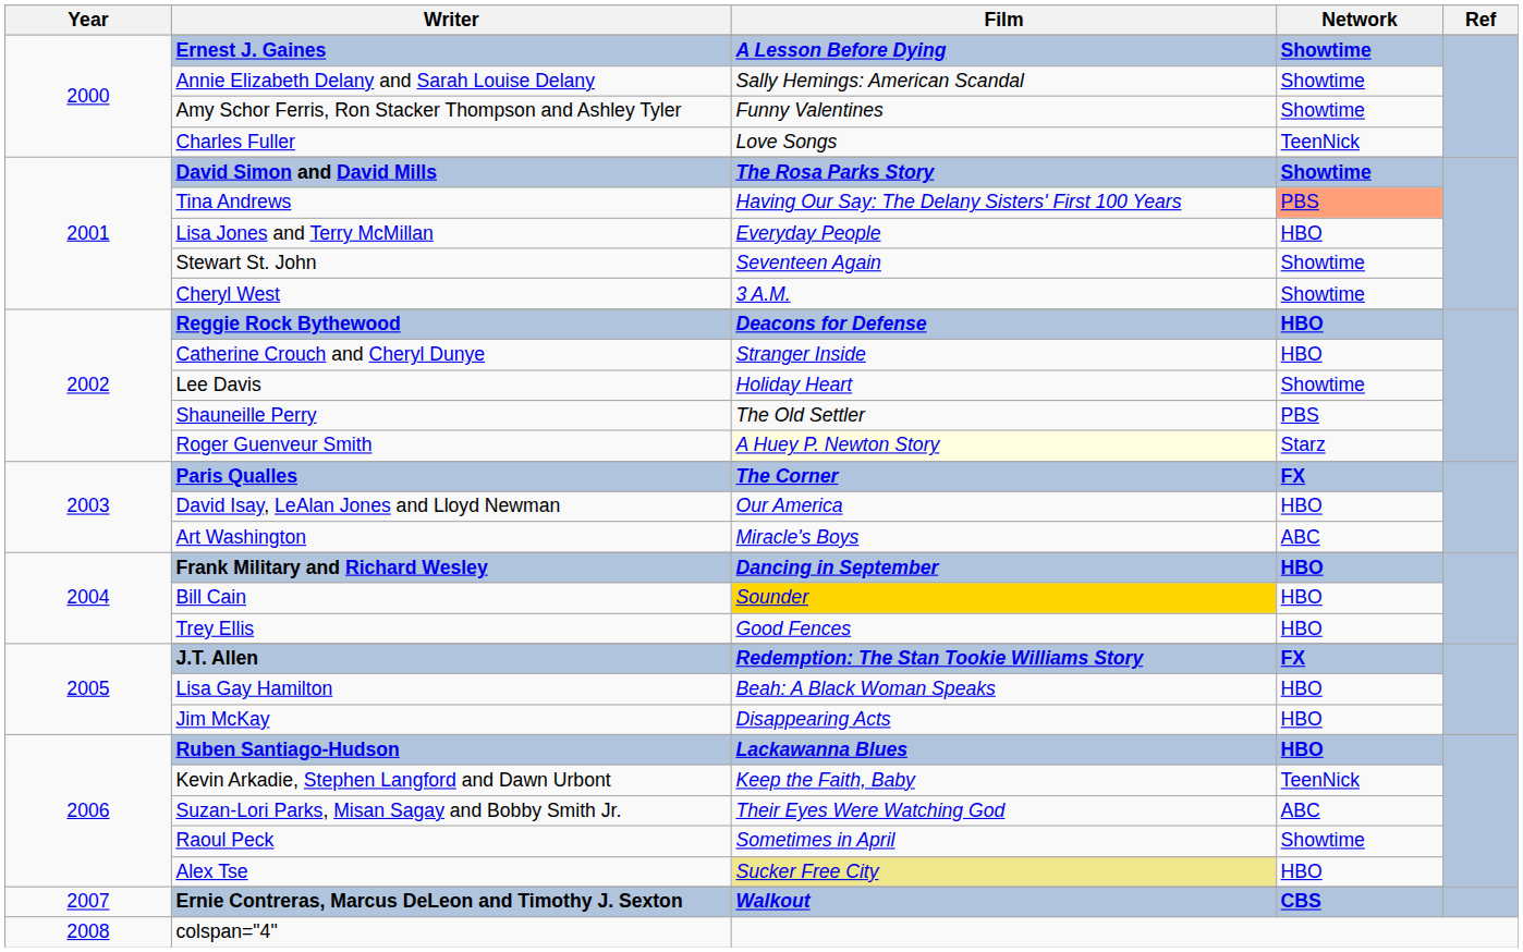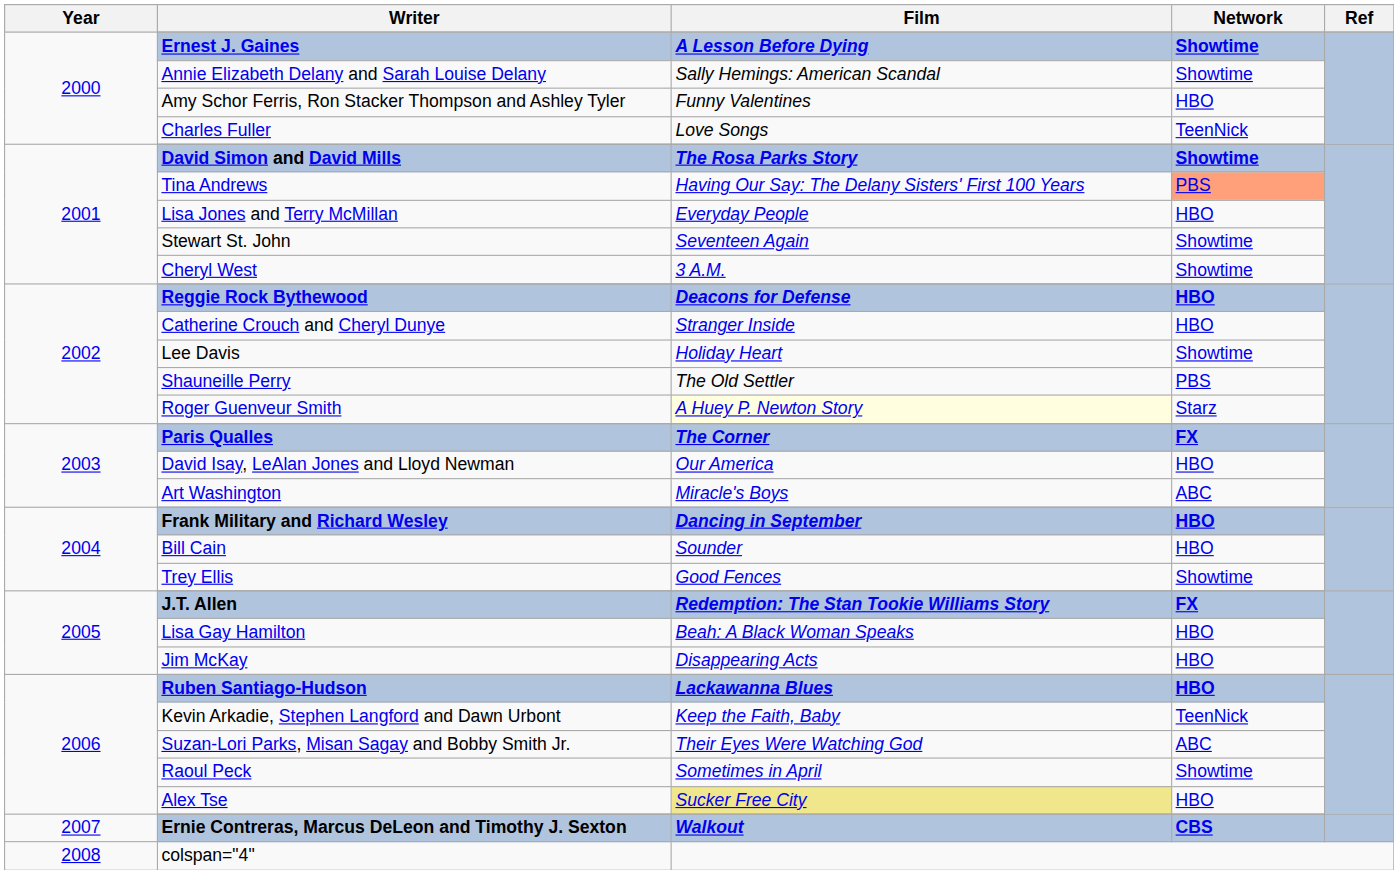Amy Schor Ferris, Ron Stacker Thompson and Ashley Tyler | Network: Showtime -> HBO
Bill Cain | Film: gold background -> no background
Trey Ellis | Network: HBO -> Showtime
